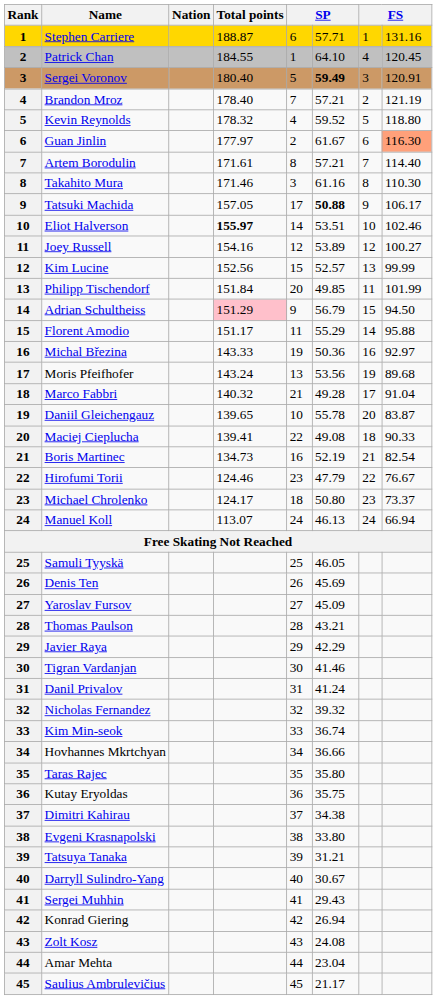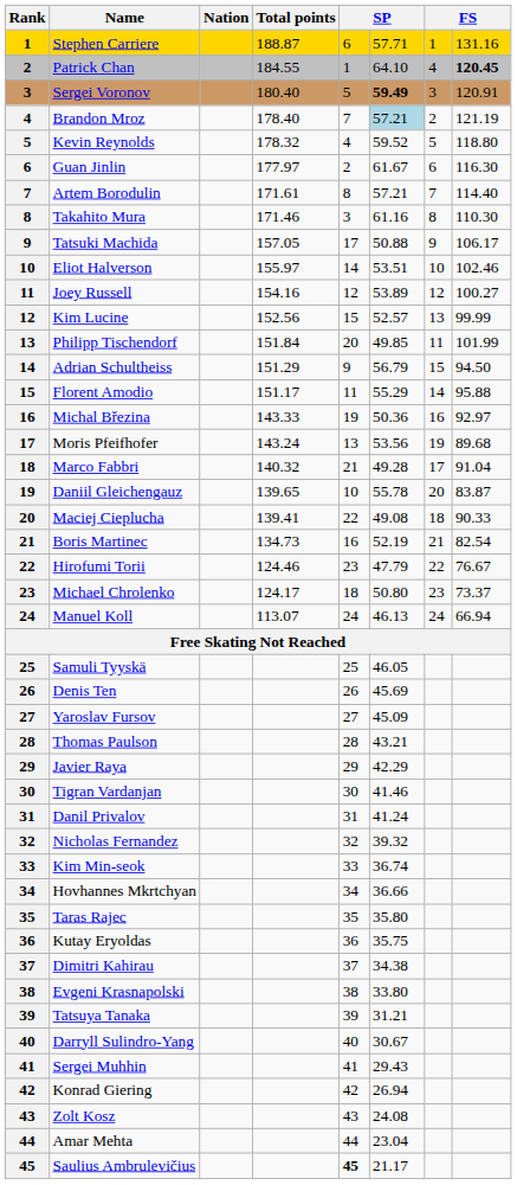Patrick Chan | column 8: normal -> bold
Brandon Mroz | column 6: no background -> lightblue background
Guan Jinlin | column 8: lightsalmon background -> no background
Tatsuki Machida | column 6: bold -> normal
Eliot Halverson | Total points: bold -> normal
Adrian Schultheiss | Total points: pink background -> no background
Saulius Ambrulevičius | column 5: normal -> bold
